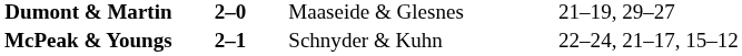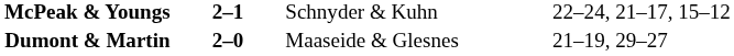rows swapped: Dumont & Martin <-> McPeak & Youngs
